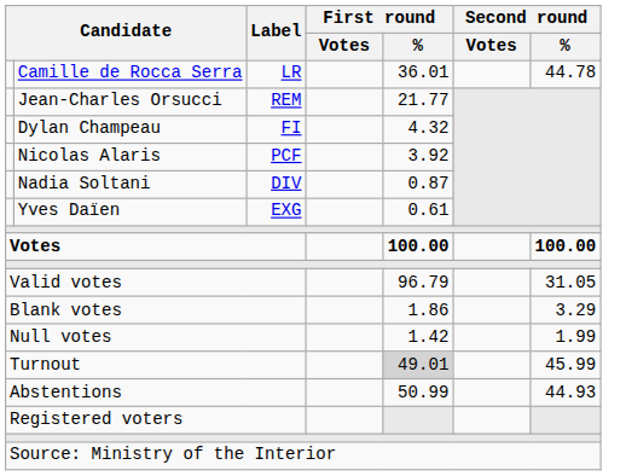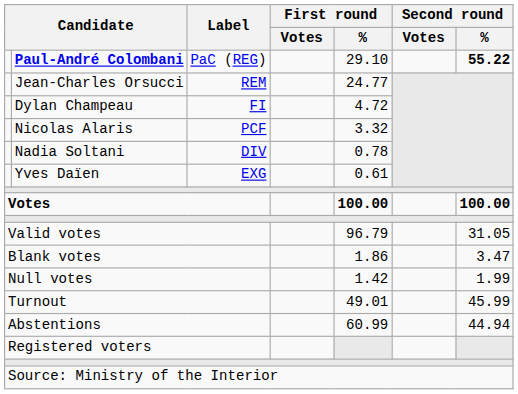- row: Camille de Rocca Serra | LR | 36.01 | 44.78
+ row: Paul-André Colombani | PaC (REG) | 29.10 | 55.22
Jean-Charles Orsucci | First round / %: 21.77 -> 24.77
Dylan Champeau | First round / %: 4.32 -> 4.72
Nicolas Alaris | First round / %: 3.92 -> 3.32
Nadia Soltani | First round / %: 0.87 -> 0.78
Blank votes | Second round / %: 3.29 -> 3.47
Turnout | First round / %: lightgrey background -> no background
Abstentions | First round / %: 50.99 -> 60.99
Abstentions | Second round / %: 44.93 -> 44.94
